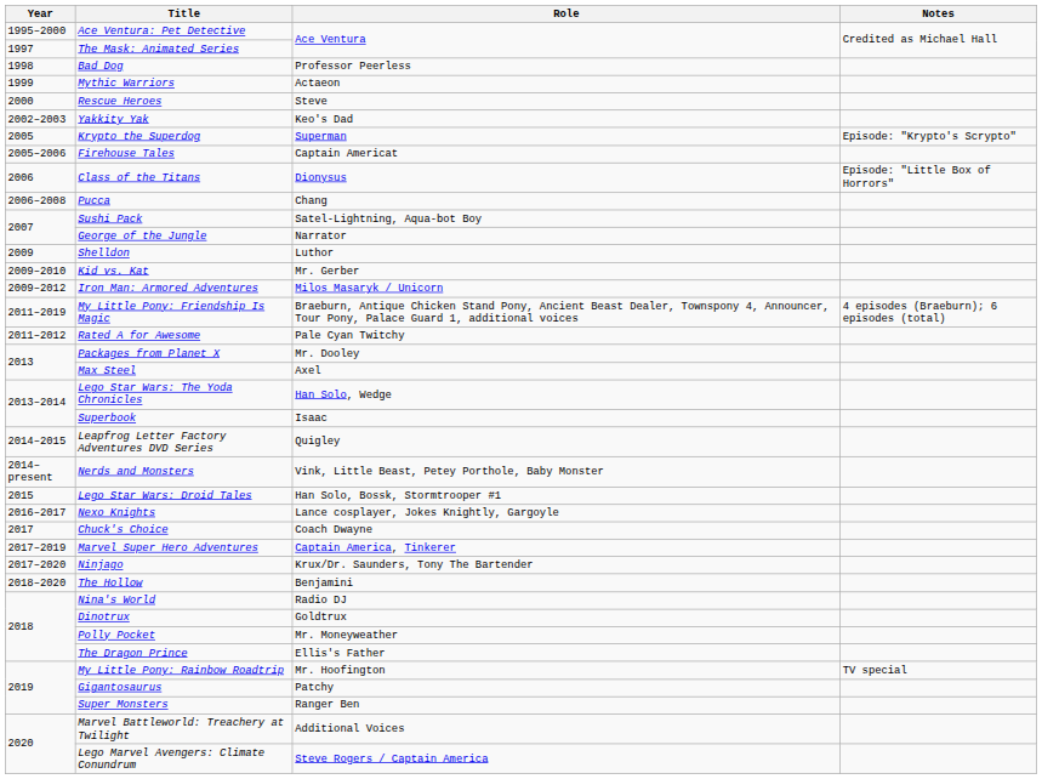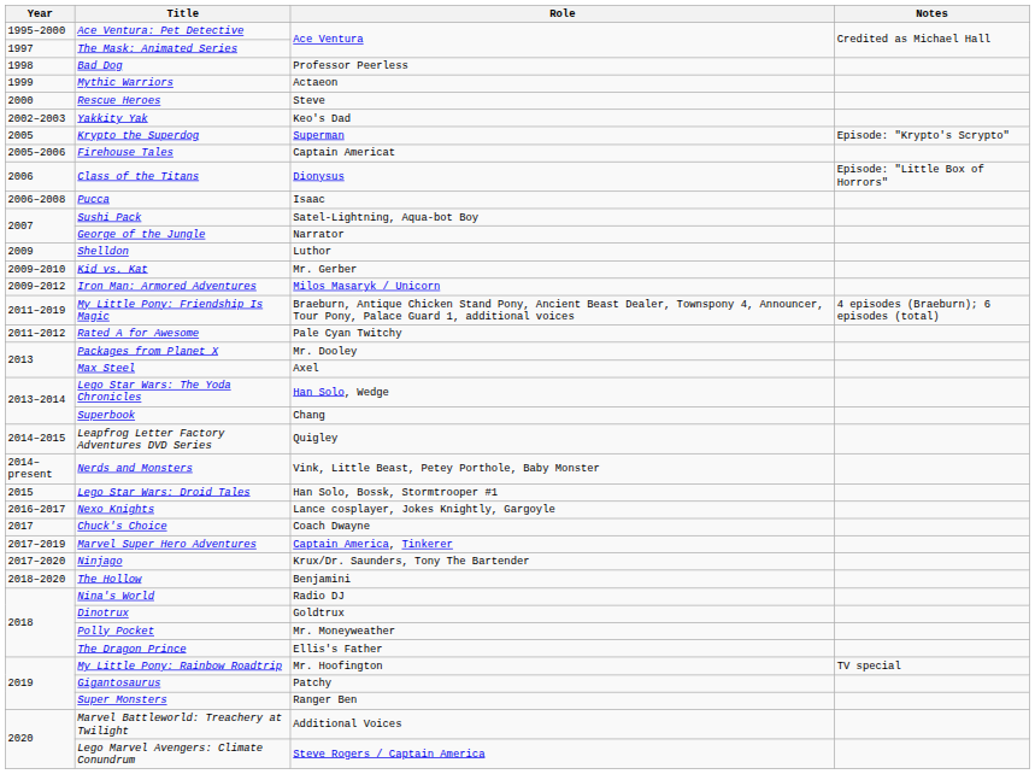Pucca | Role: Chang -> Isaac
Superbook | Role: Isaac -> Chang
